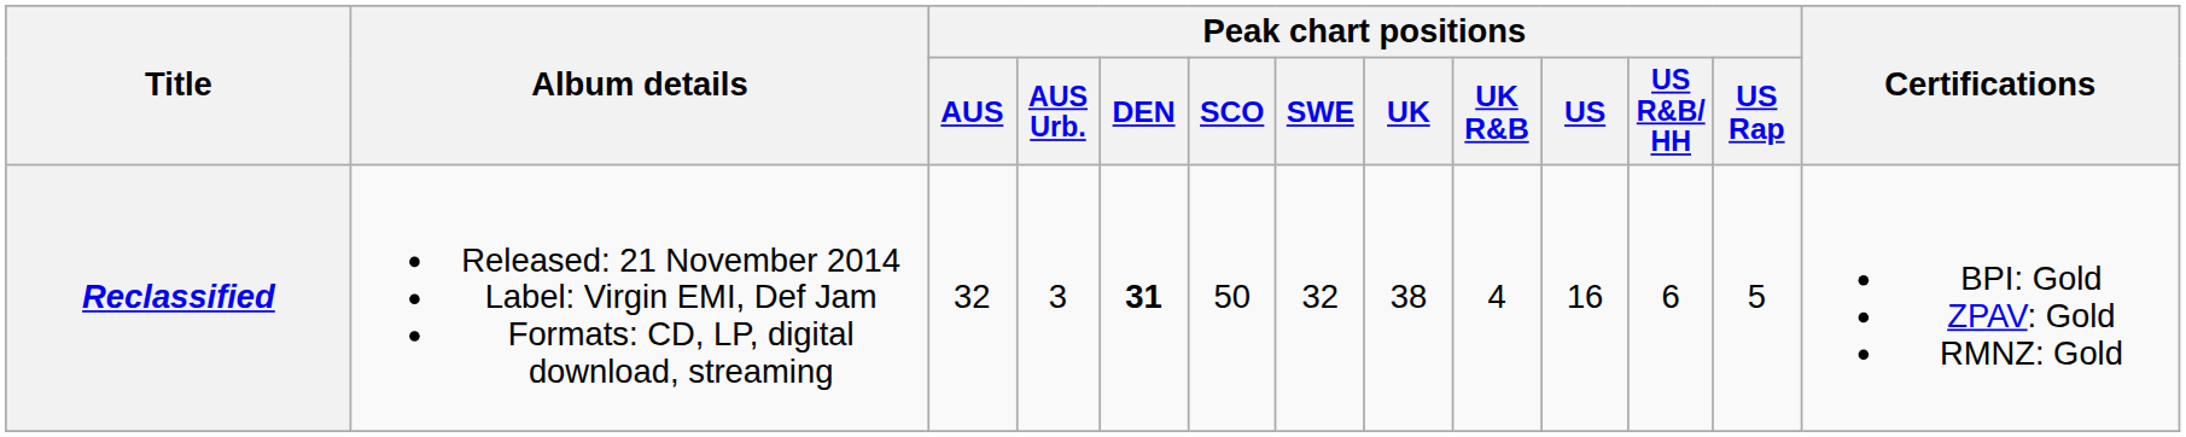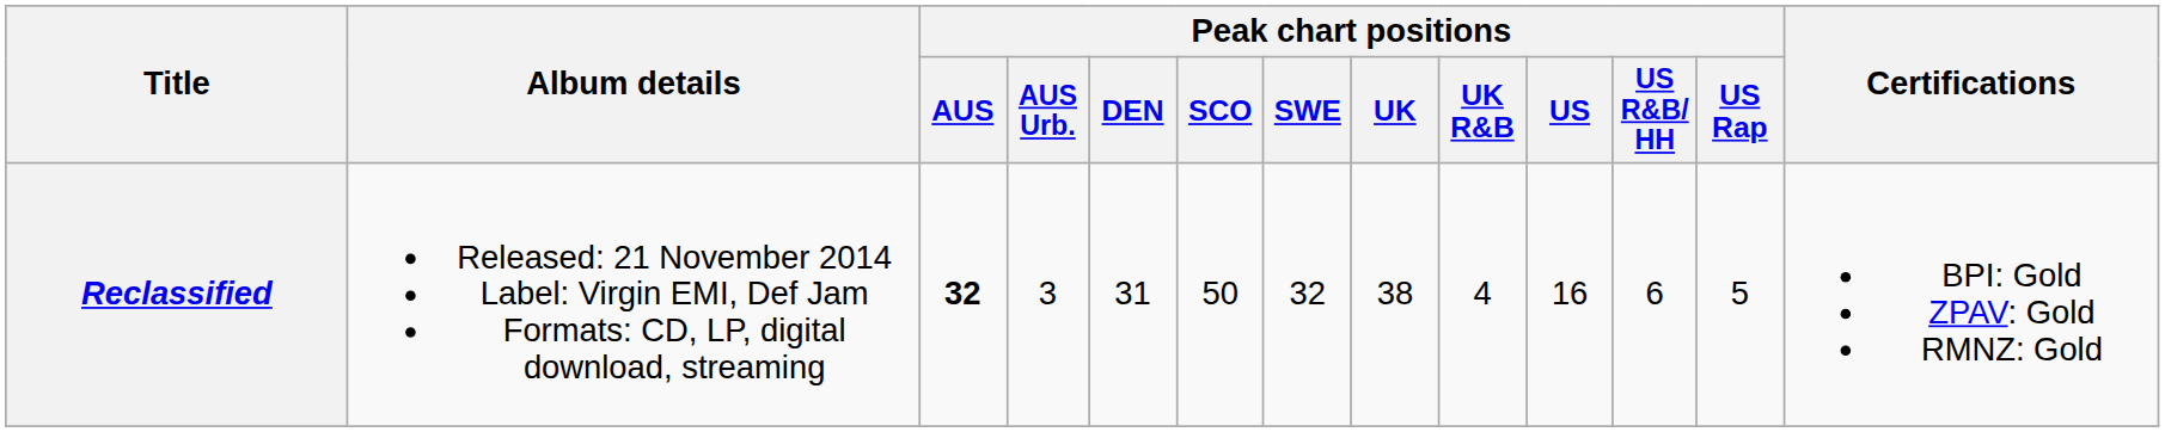Reclassified | Peak chart positions / AUS: normal -> bold
Reclassified | Peak chart positions / DEN: bold -> normal
